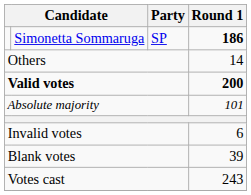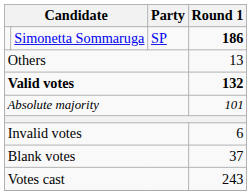Others | Round 1: 14 -> 13
Valid votes | Round 1: 200 -> 132
Blank votes | Round 1: 39 -> 37
